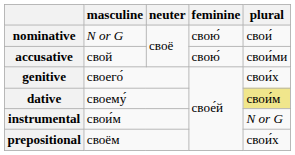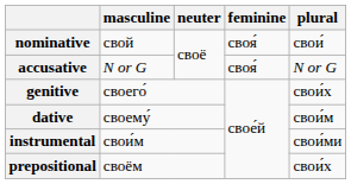nominative | masculine: N or G -> свой
nominative | feminine: свою́ -> своя́
accusative | masculine: свой -> N or G
accusative | feminine: свою́ -> своя́
accusative | plural: свои́ми -> N or G
dative | plural: khaki background -> no background
instrumental | plural: N or G -> свои́ми
